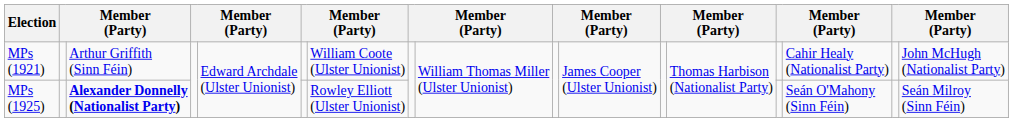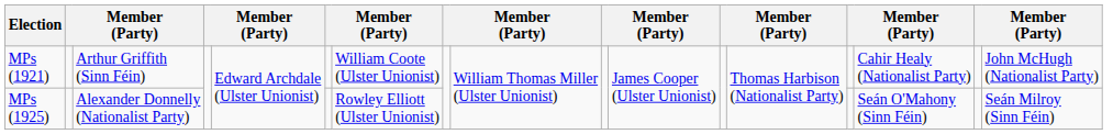MPs (1925) | column 3: bold -> normal
